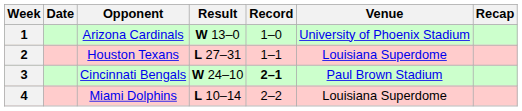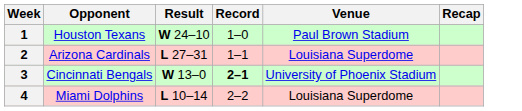- column: Date
1 | Opponent: Arizona Cardinals -> Houston Texans
1 | Result: W 13–0 -> W 24–10
1 | Venue: University of Phoenix Stadium -> Paul Brown Stadium
2 | Opponent: Houston Texans -> Arizona Cardinals
3 | Result: W 24–10 -> W 13–0
3 | Venue: Paul Brown Stadium -> University of Phoenix Stadium
